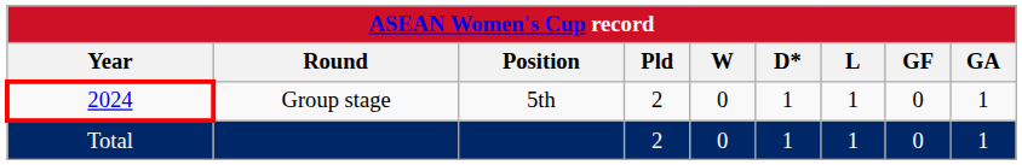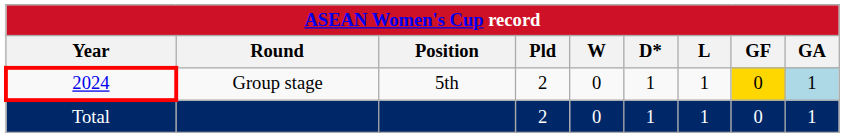2024 | GF: no background -> gold background
2024 | GA: no background -> lightblue background
